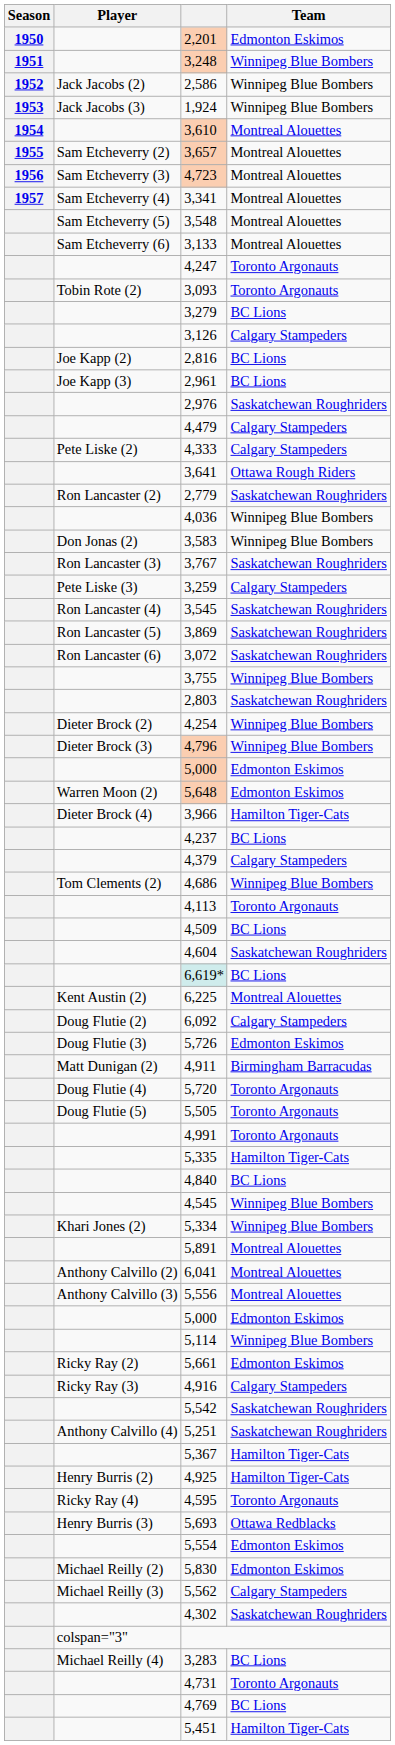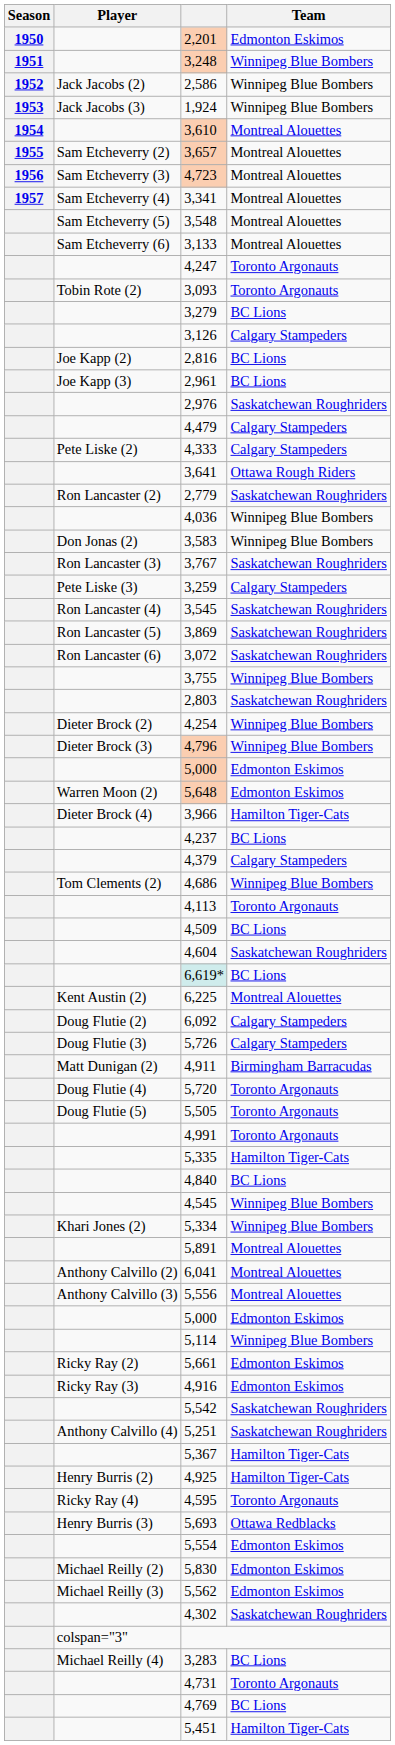5,726 | Team: Edmonton Eskimos -> Calgary Stampeders
4,916 | Team: Calgary Stampeders -> Edmonton Eskimos
5,562 | Team: Calgary Stampeders -> Edmonton Eskimos
